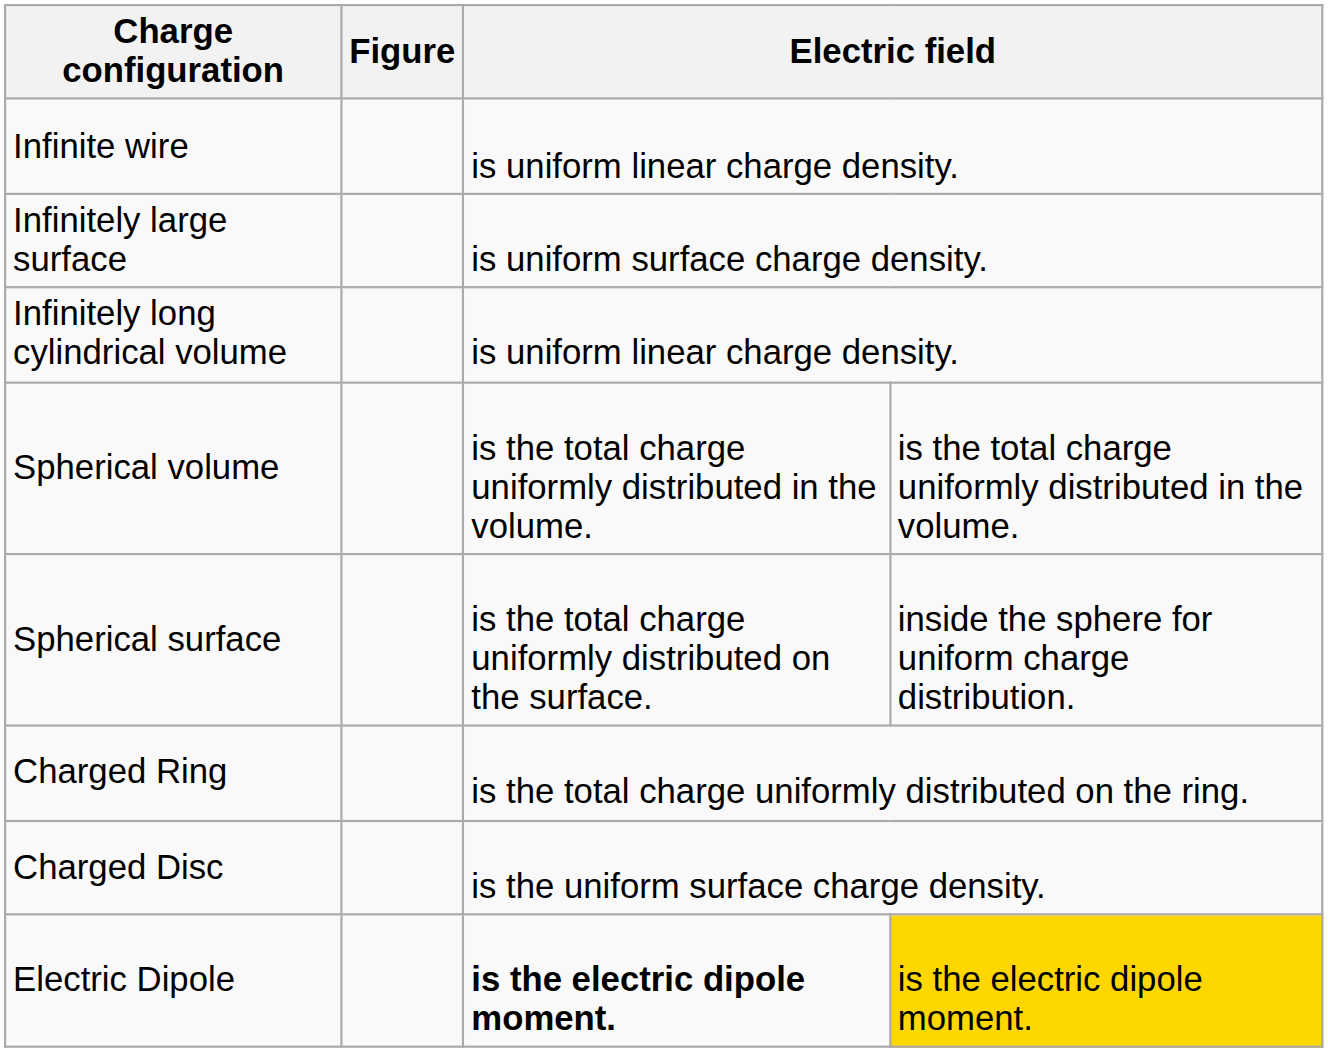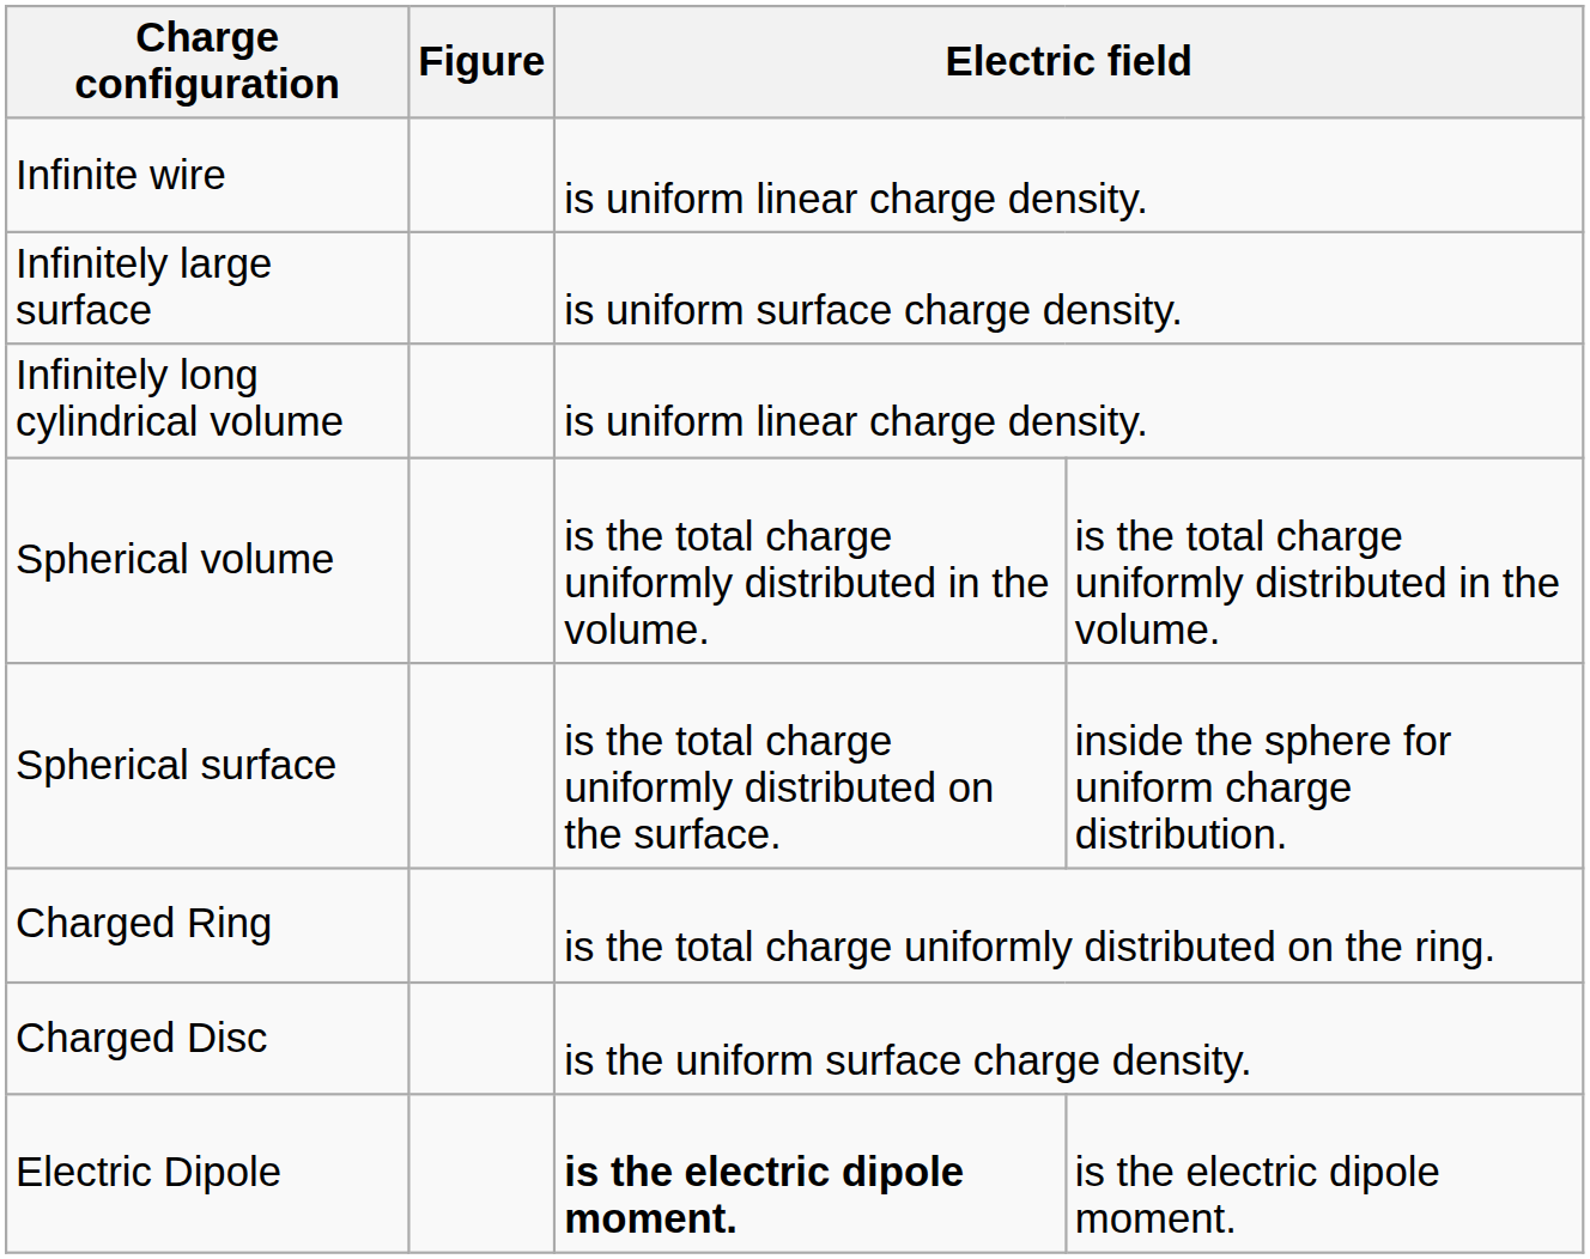Electric Dipole | column 4: gold background -> no background
